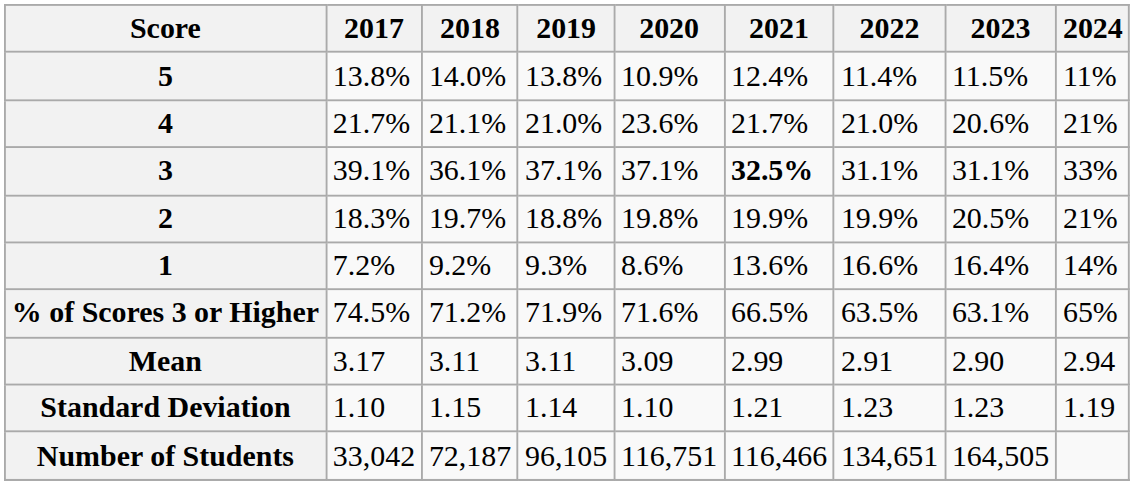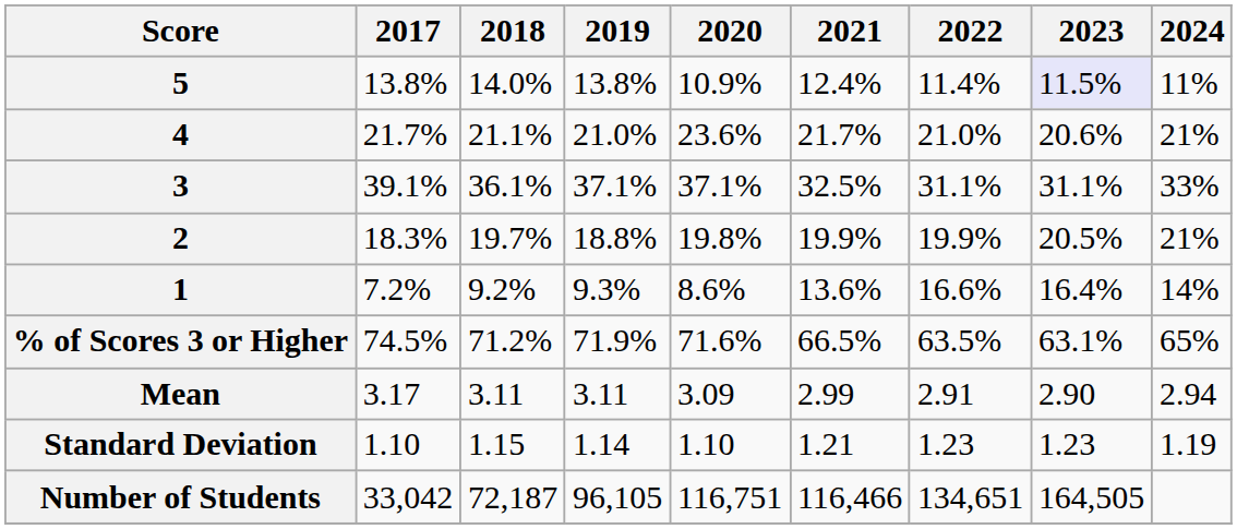5 | 2023: no background -> lavender background
3 | 2021: bold -> normal
